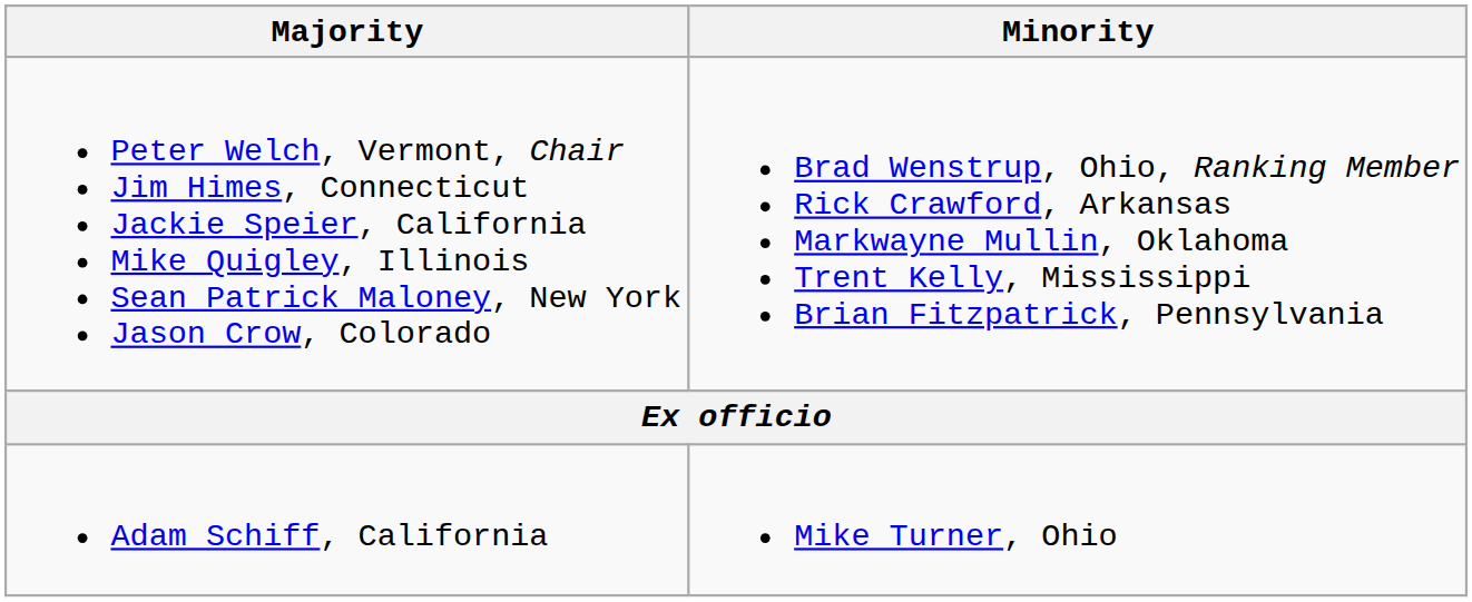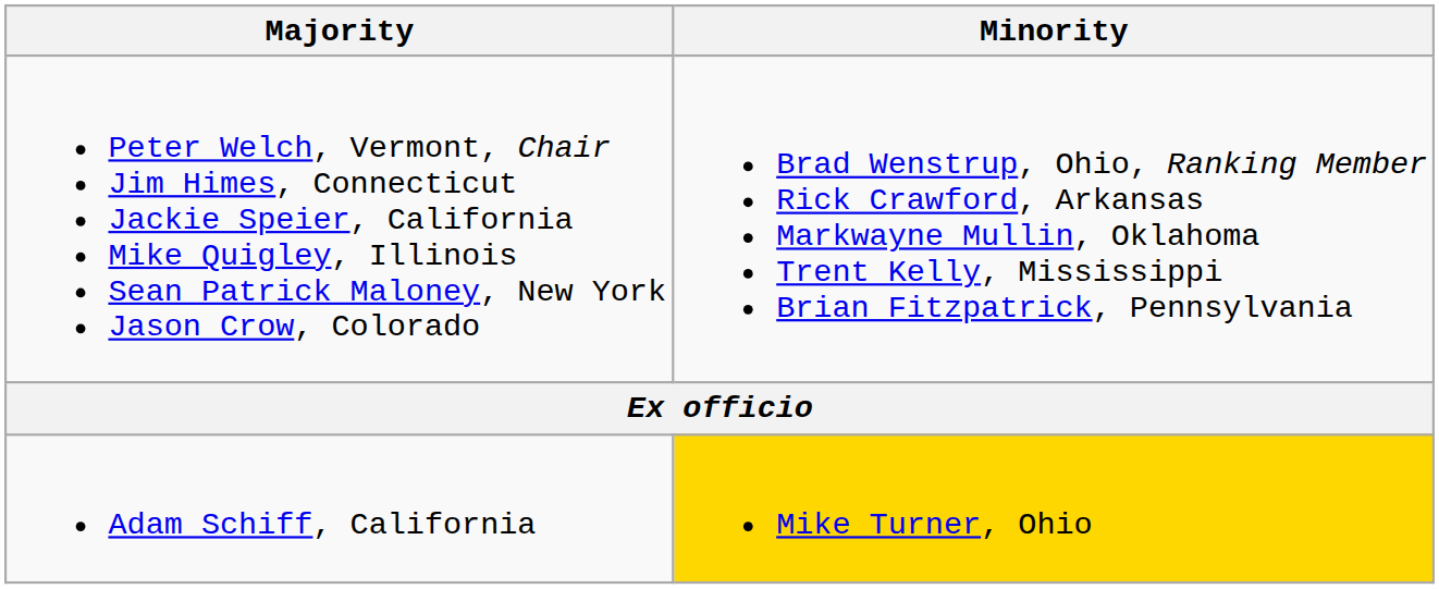Adam Schiff, California | Minority: no background -> gold background
